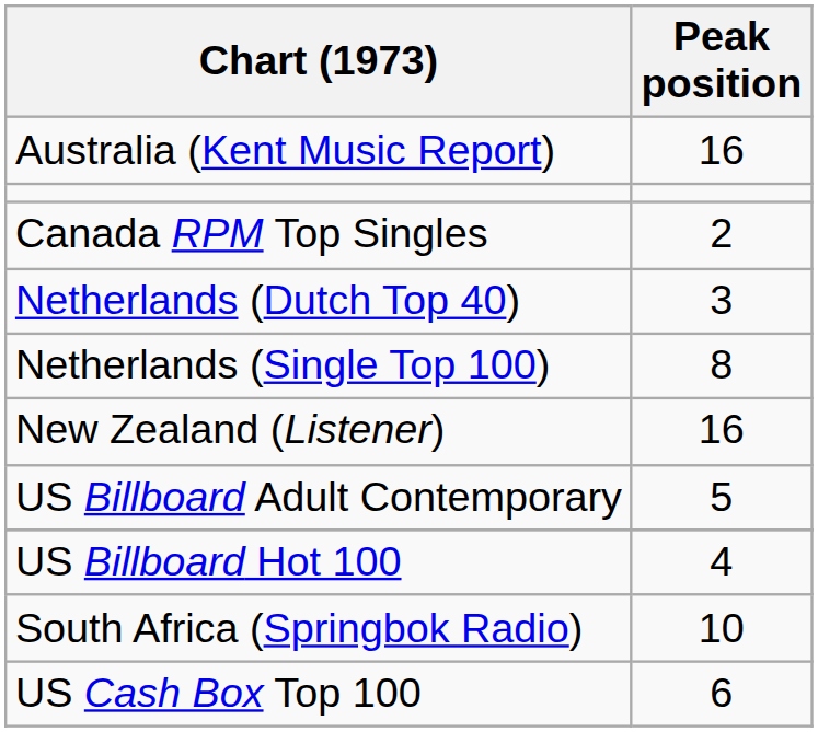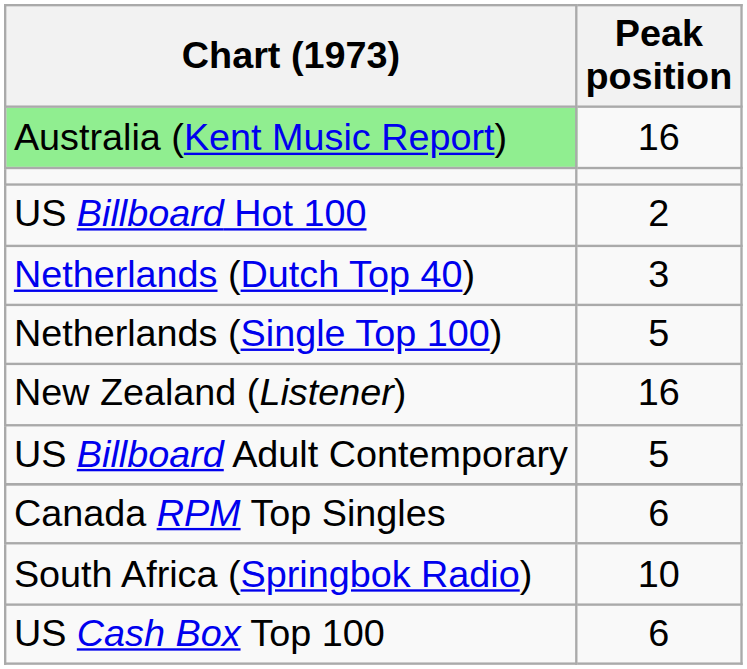row 2 | Chart (1973): no background -> lightgreen background
row 4 | Chart (1973): Canada RPM Top Singles -> US Billboard Hot 100
row 6 | Peak position: 8 -> 5
row 9 | Chart (1973): US Billboard Hot 100 -> Canada RPM Top Singles
row 9 | Peak position: 4 -> 6
